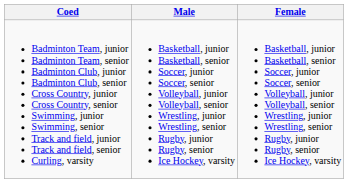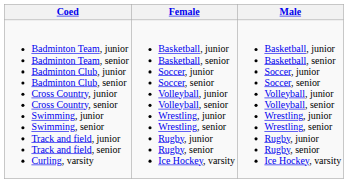columns swapped: Male <-> Female
